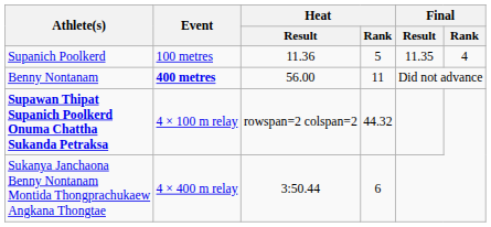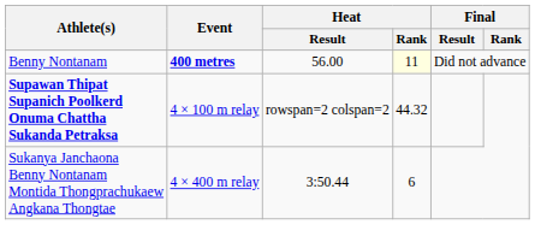- row: Supanich Poolkerd | 100 metres | 11.36 | 5 | 11.35 | 4
Benny Nontanam | Heat / Rank: no background -> lightyellow background
